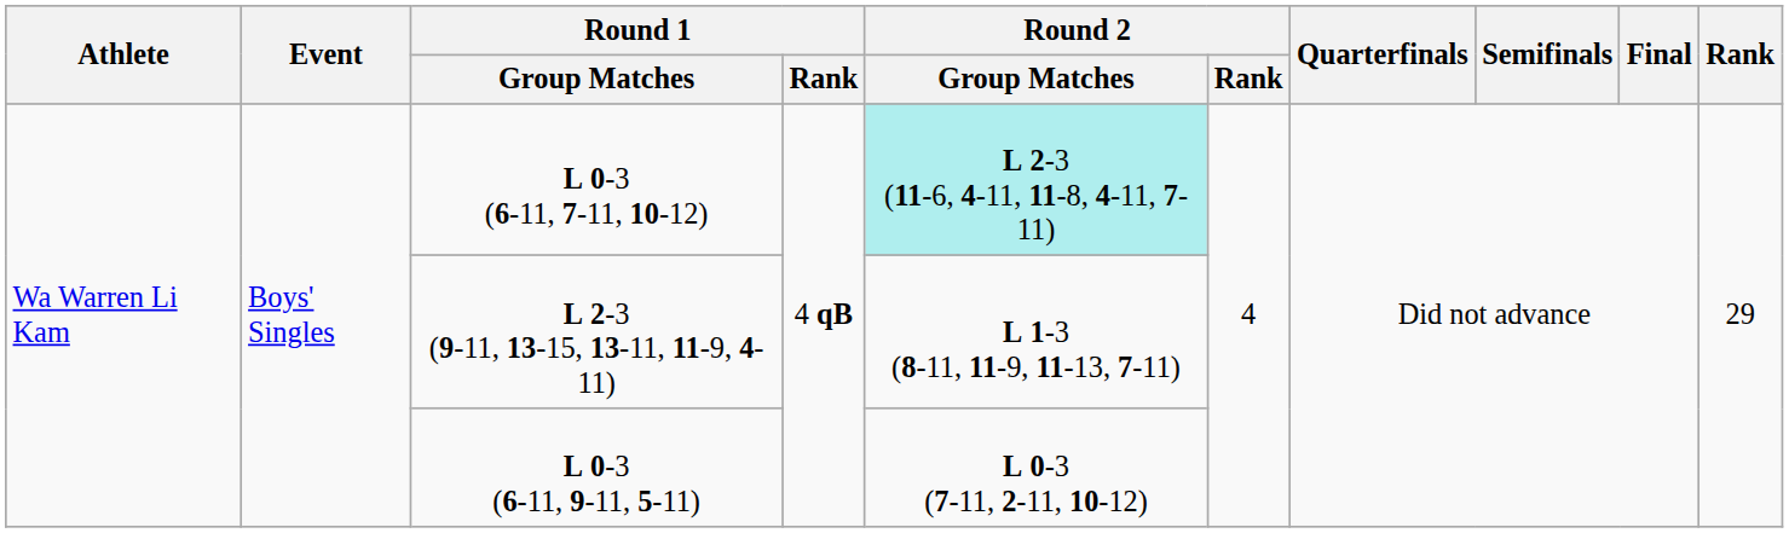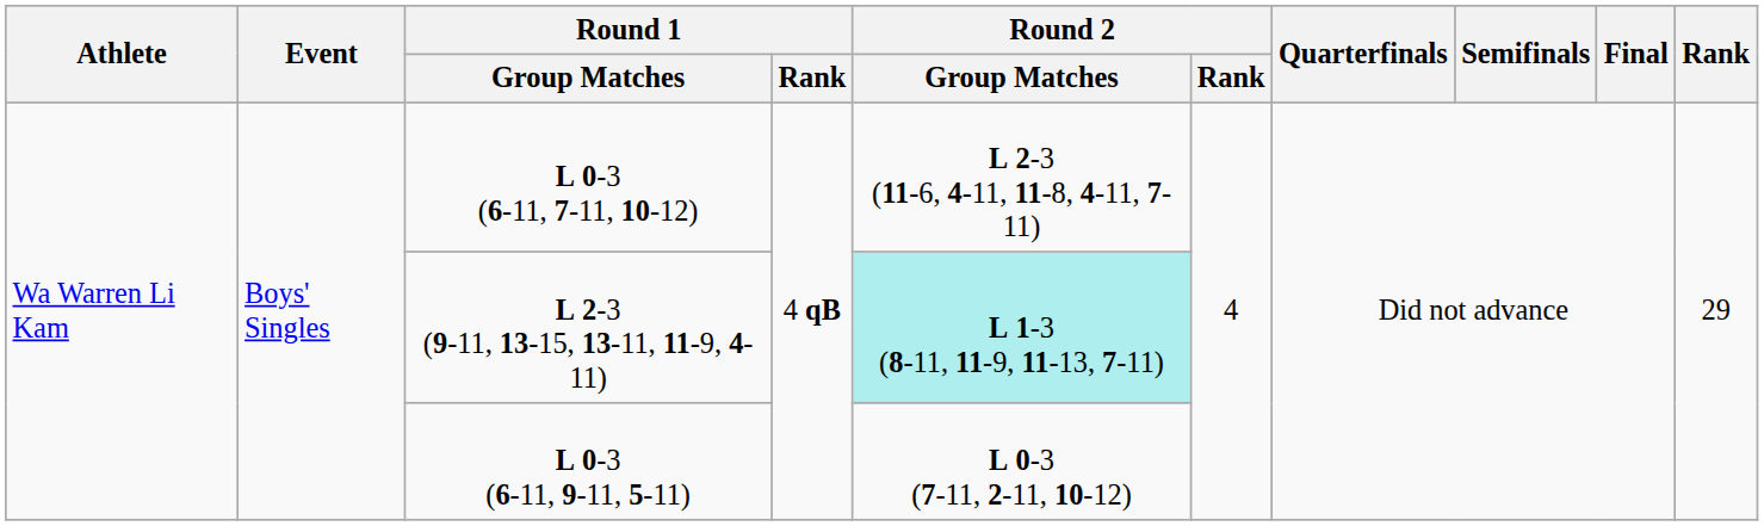L 0-3 (6-11, 7-11, 10-12) | Round 2 / Group Matches: paleturquoise background -> no background
L 2-3 (9-11, 13-15, 13-11, 11-9, 4-11) | Round 2 / Group Matches: no background -> paleturquoise background
